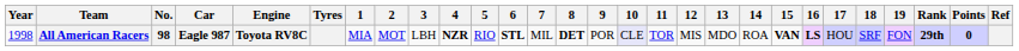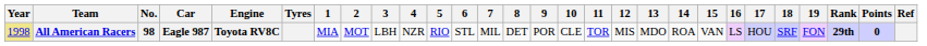row 2 | Year: no background -> khaki background
row 2 | 4: bold -> normal
row 2 | 6: bold -> normal
row 2 | 8: bold -> normal
row 2 | 10: lavender background -> no background
row 2 | 15: bold -> normal
row 2 | 16: bold -> normal
